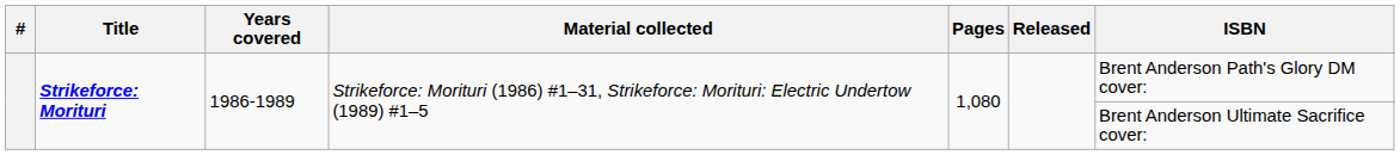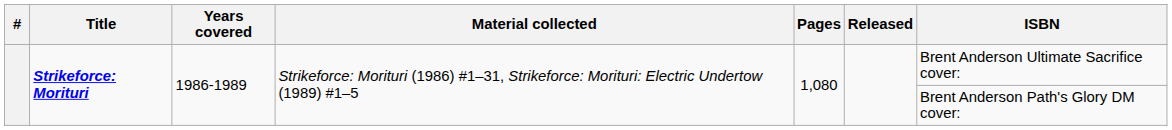row 2 | ISBN: Brent Anderson Path's Glory DM cover: -> Brent Anderson Ultimate Sacrifice cover:
row 3 | ISBN: Brent Anderson Ultimate Sacrifice cover: -> Brent Anderson Path's Glory DM cover:
